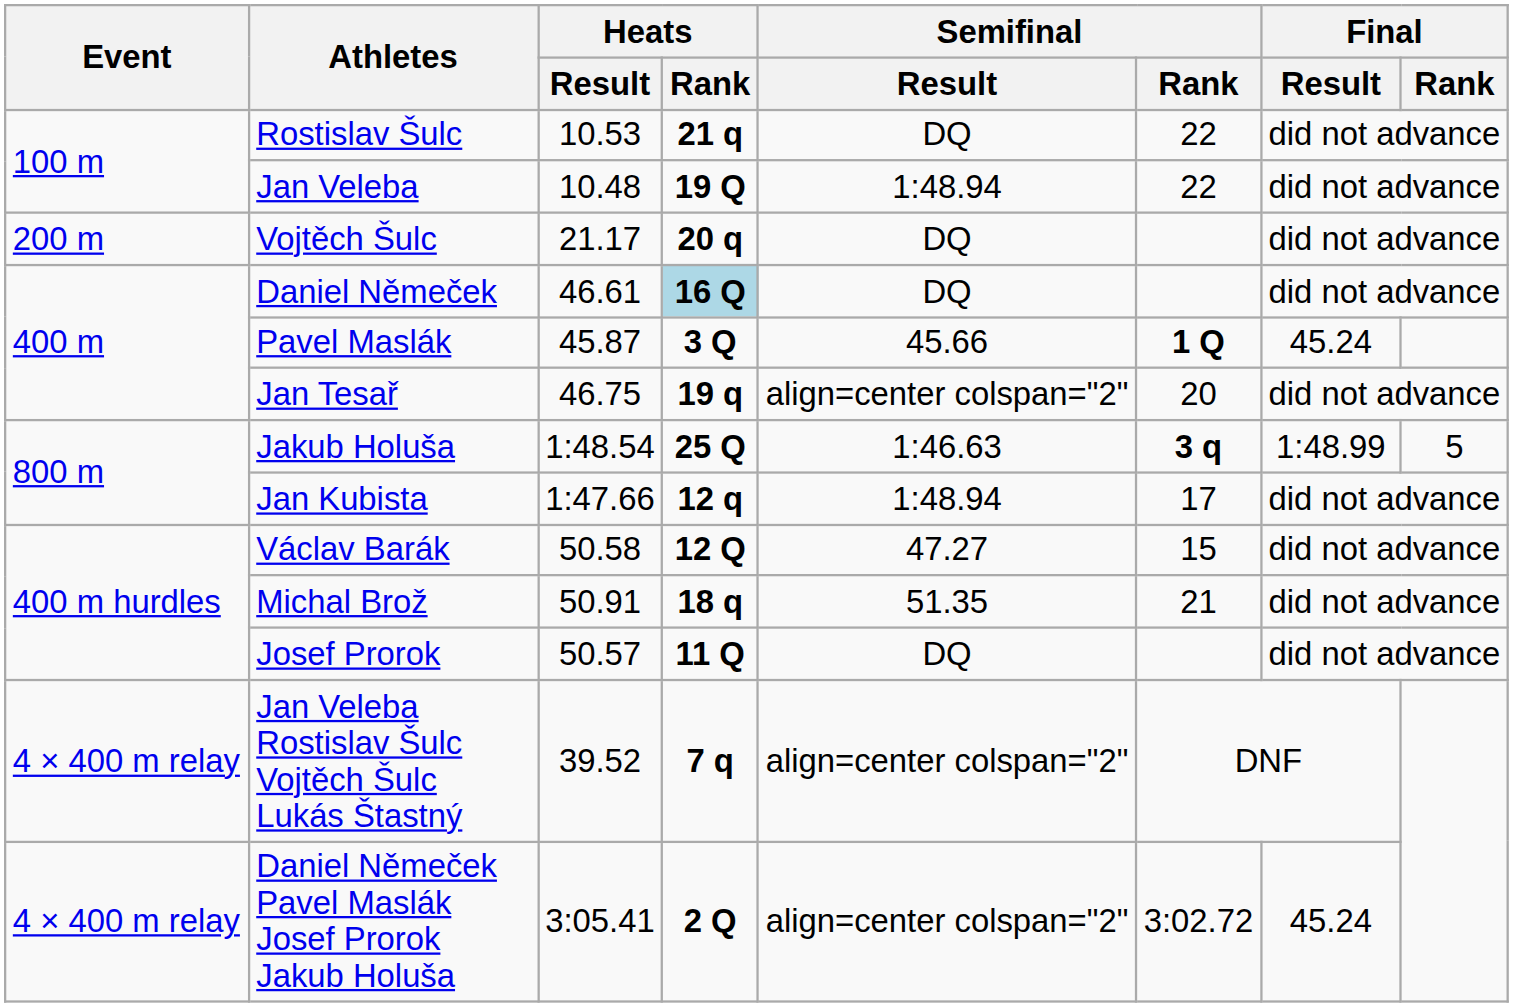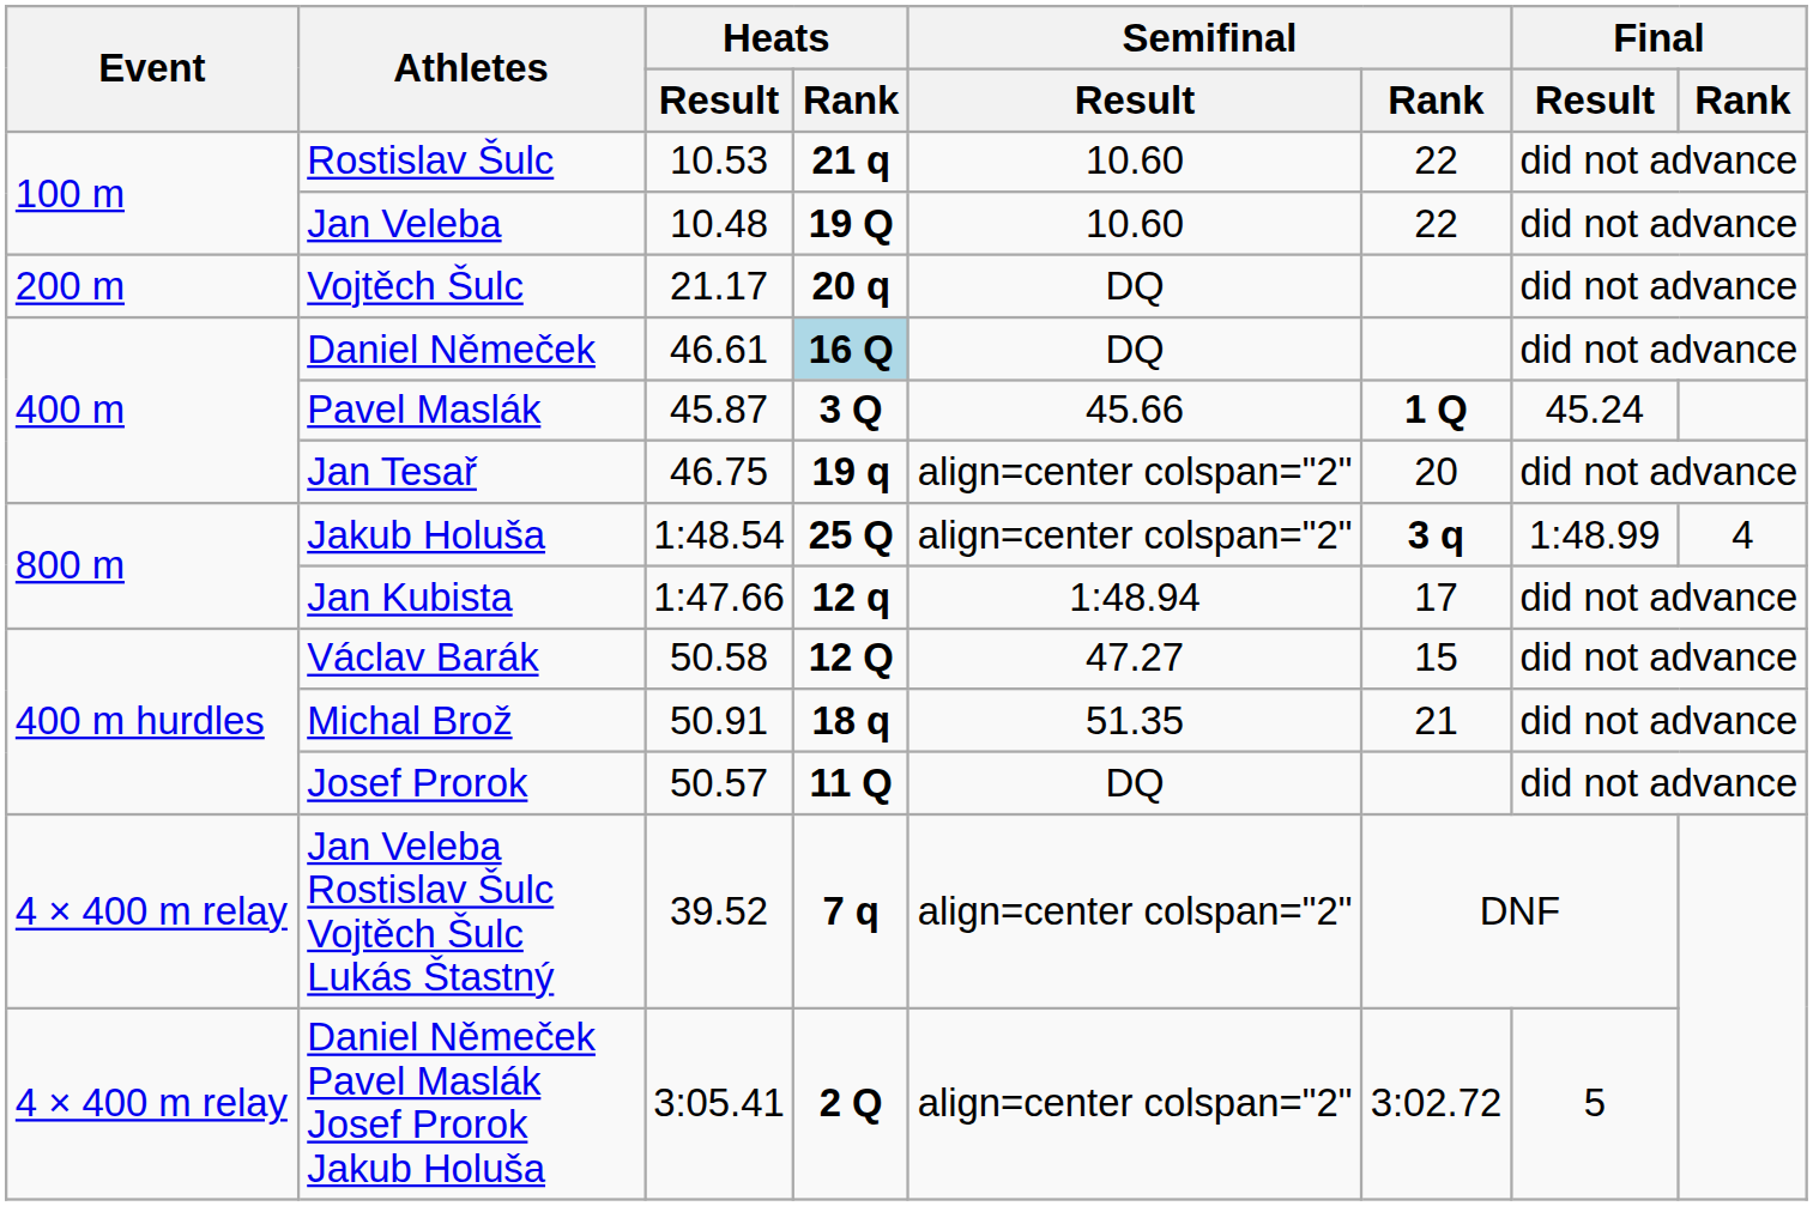Rostislav Šulc | Semifinal / Result: DQ -> 10.60
Jan Veleba | Semifinal / Result: 1:48.94 -> 10.60
Jakub Holuša | Semifinal / Result: 1:46.63 -> align=center colspan="2"
Jakub Holuša | Final / Rank: 5 -> 4
Daniel Němeček Pavel Maslák Josef Prorok Jakub Holuša | Final / Result: 45.24 -> 5
